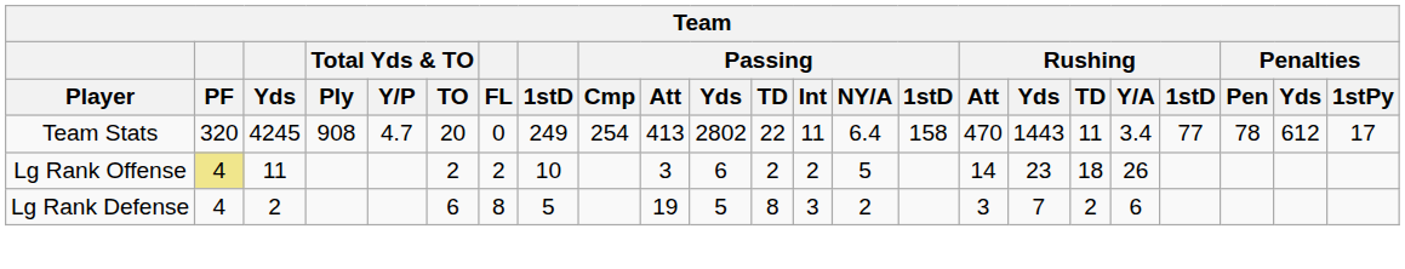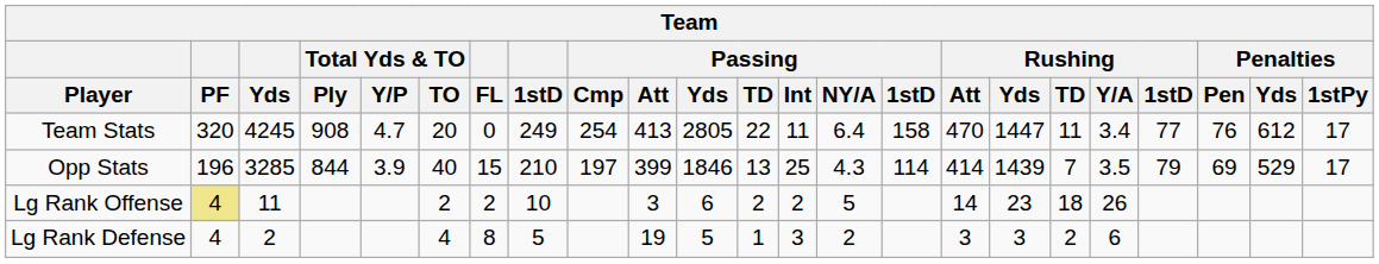Team Stats | Passing / Yds: 2802 -> 2805
Team Stats | Rushing / Yds: 1443 -> 1447
Team Stats | Penalties / Pen: 78 -> 76
+ row: Opp Stats | 196 | 3285 | 844 | 3.9 | 40 | 15 | 210 | 197 | 399 | 1846 | 13 | 25 | 4.3 | 114 | 414 | 1439 | 7 | 3.5 | 79 | 69 | 529 | 17
Lg Rank Defense | Total Yds & TO / TO: 6 -> 4
Lg Rank Defense | Passing / TD: 8 -> 1
Lg Rank Defense | Rushing / Yds: 7 -> 3
